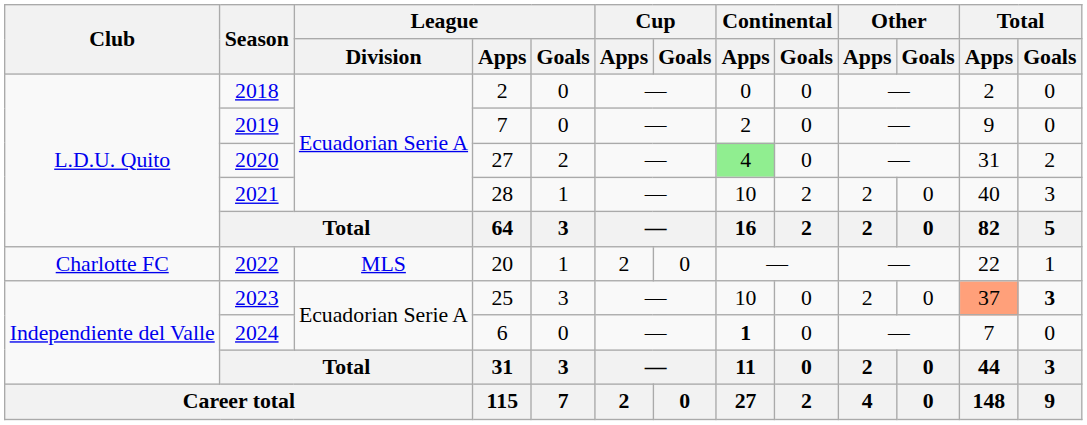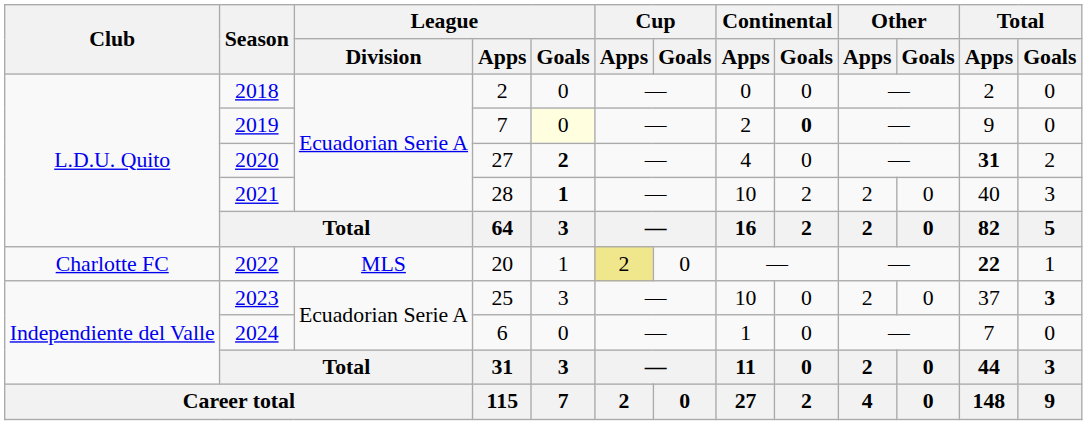2019 | League / Goals: no background -> lightyellow background
2019 | Continental / Goals: normal -> bold
2020 | League / Goals: normal -> bold
2020 | Continental / Apps: lightgreen background -> no background
2020 | Total / Apps: normal -> bold
2021 | League / Goals: normal -> bold
2022 | Cup / Apps: no background -> khaki background
2022 | Total / Apps: normal -> bold
2023 | Total / Apps: lightsalmon background -> no background
2024 | Continental / Apps: bold -> normal
